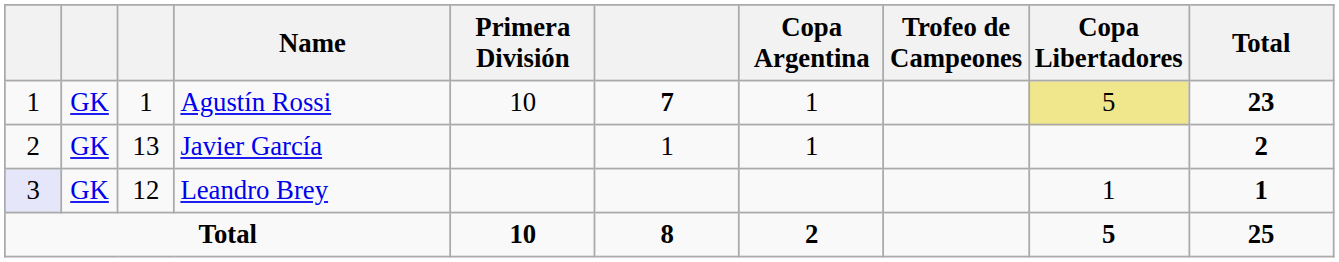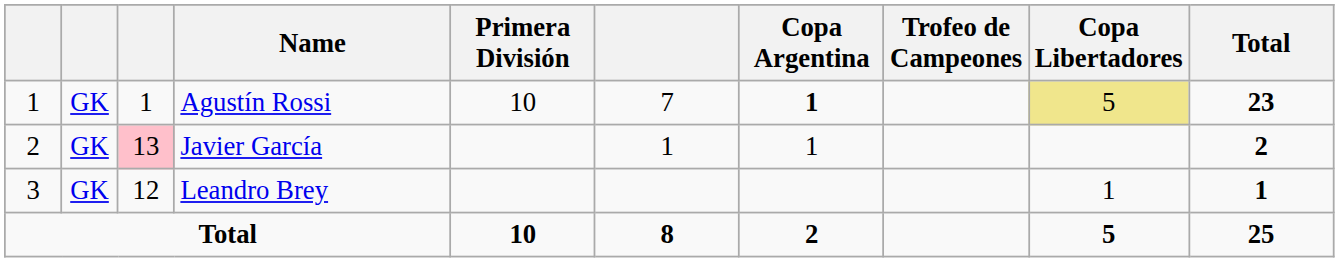Agustín Rossi | column 6: bold -> normal
Agustín Rossi | Copa Argentina: normal -> bold
Javier García | column 3: no background -> pink background
Leandro Brey | column 1: lavender background -> no background
